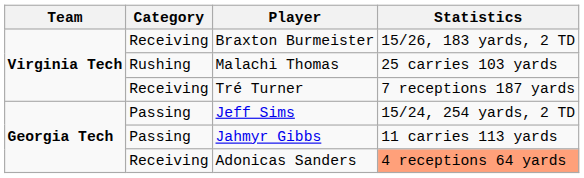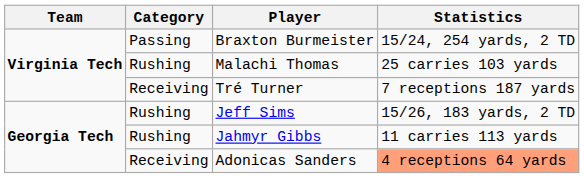Braxton Burmeister | Category: Receiving -> Passing
Braxton Burmeister | Statistics: 15/26, 183 yards, 2 TD -> 15/24, 254 yards, 2 TD
Jeff Sims | Category: Passing -> Rushing
Jeff Sims | Statistics: 15/24, 254 yards, 2 TD -> 15/26, 183 yards, 2 TD
Jahmyr Gibbs | Category: Passing -> Rushing
